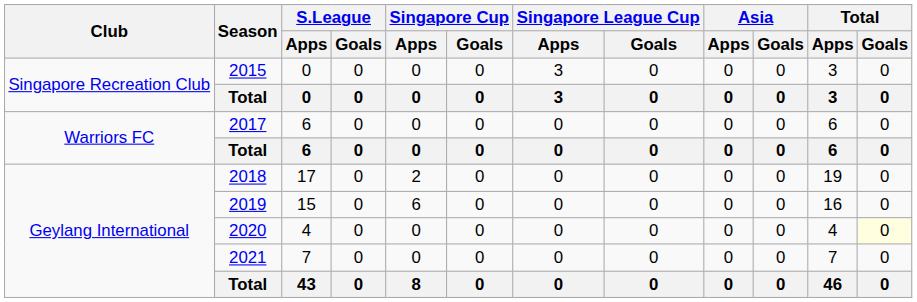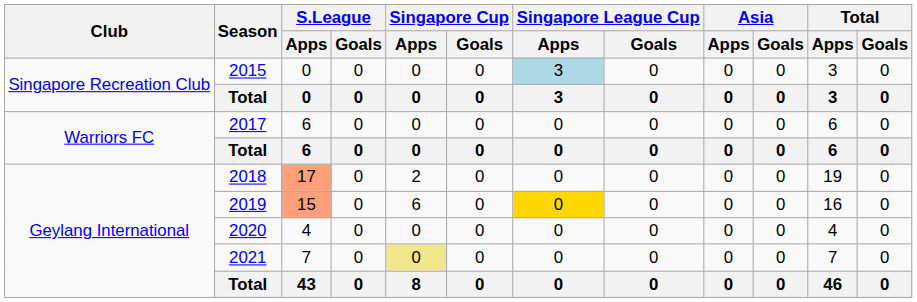2015 | Singapore League Cup / Apps: no background -> lightblue background
2018 | S.League / Apps: no background -> lightsalmon background
2019 | S.League / Apps: no background -> lightsalmon background
2019 | Singapore League Cup / Apps: no background -> gold background
2020 | Total / Goals: lightyellow background -> no background
2021 | Singapore Cup / Apps: no background -> khaki background
